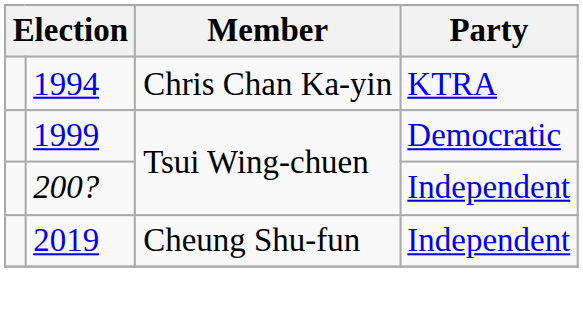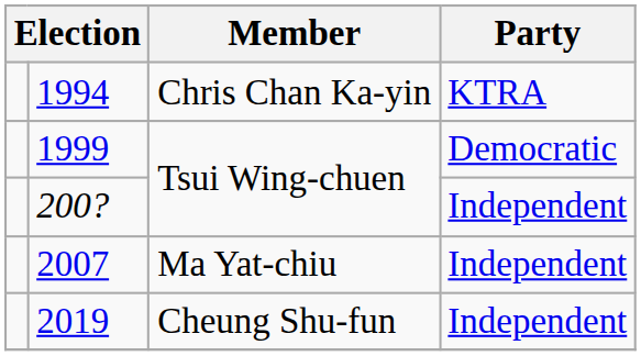+ row: 2007 | Ma Yat-chiu | Independent
